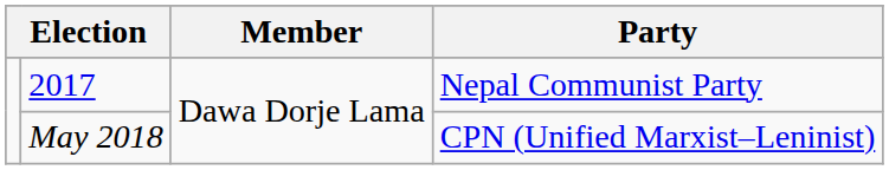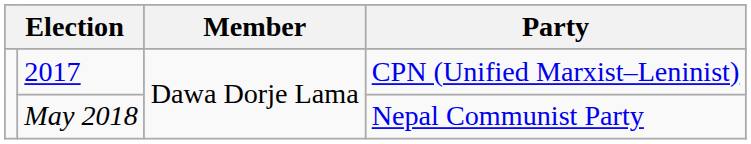2017 | Party: Nepal Communist Party -> CPN (Unified Marxist–Leninist)
May 2018 | Party: CPN (Unified Marxist–Leninist) -> Nepal Communist Party
